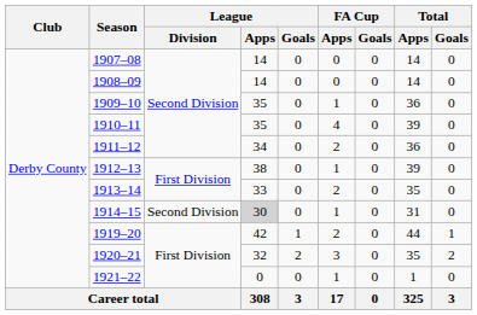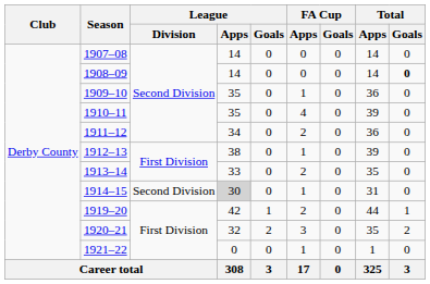1908–09 | Total / Goals: normal -> bold
